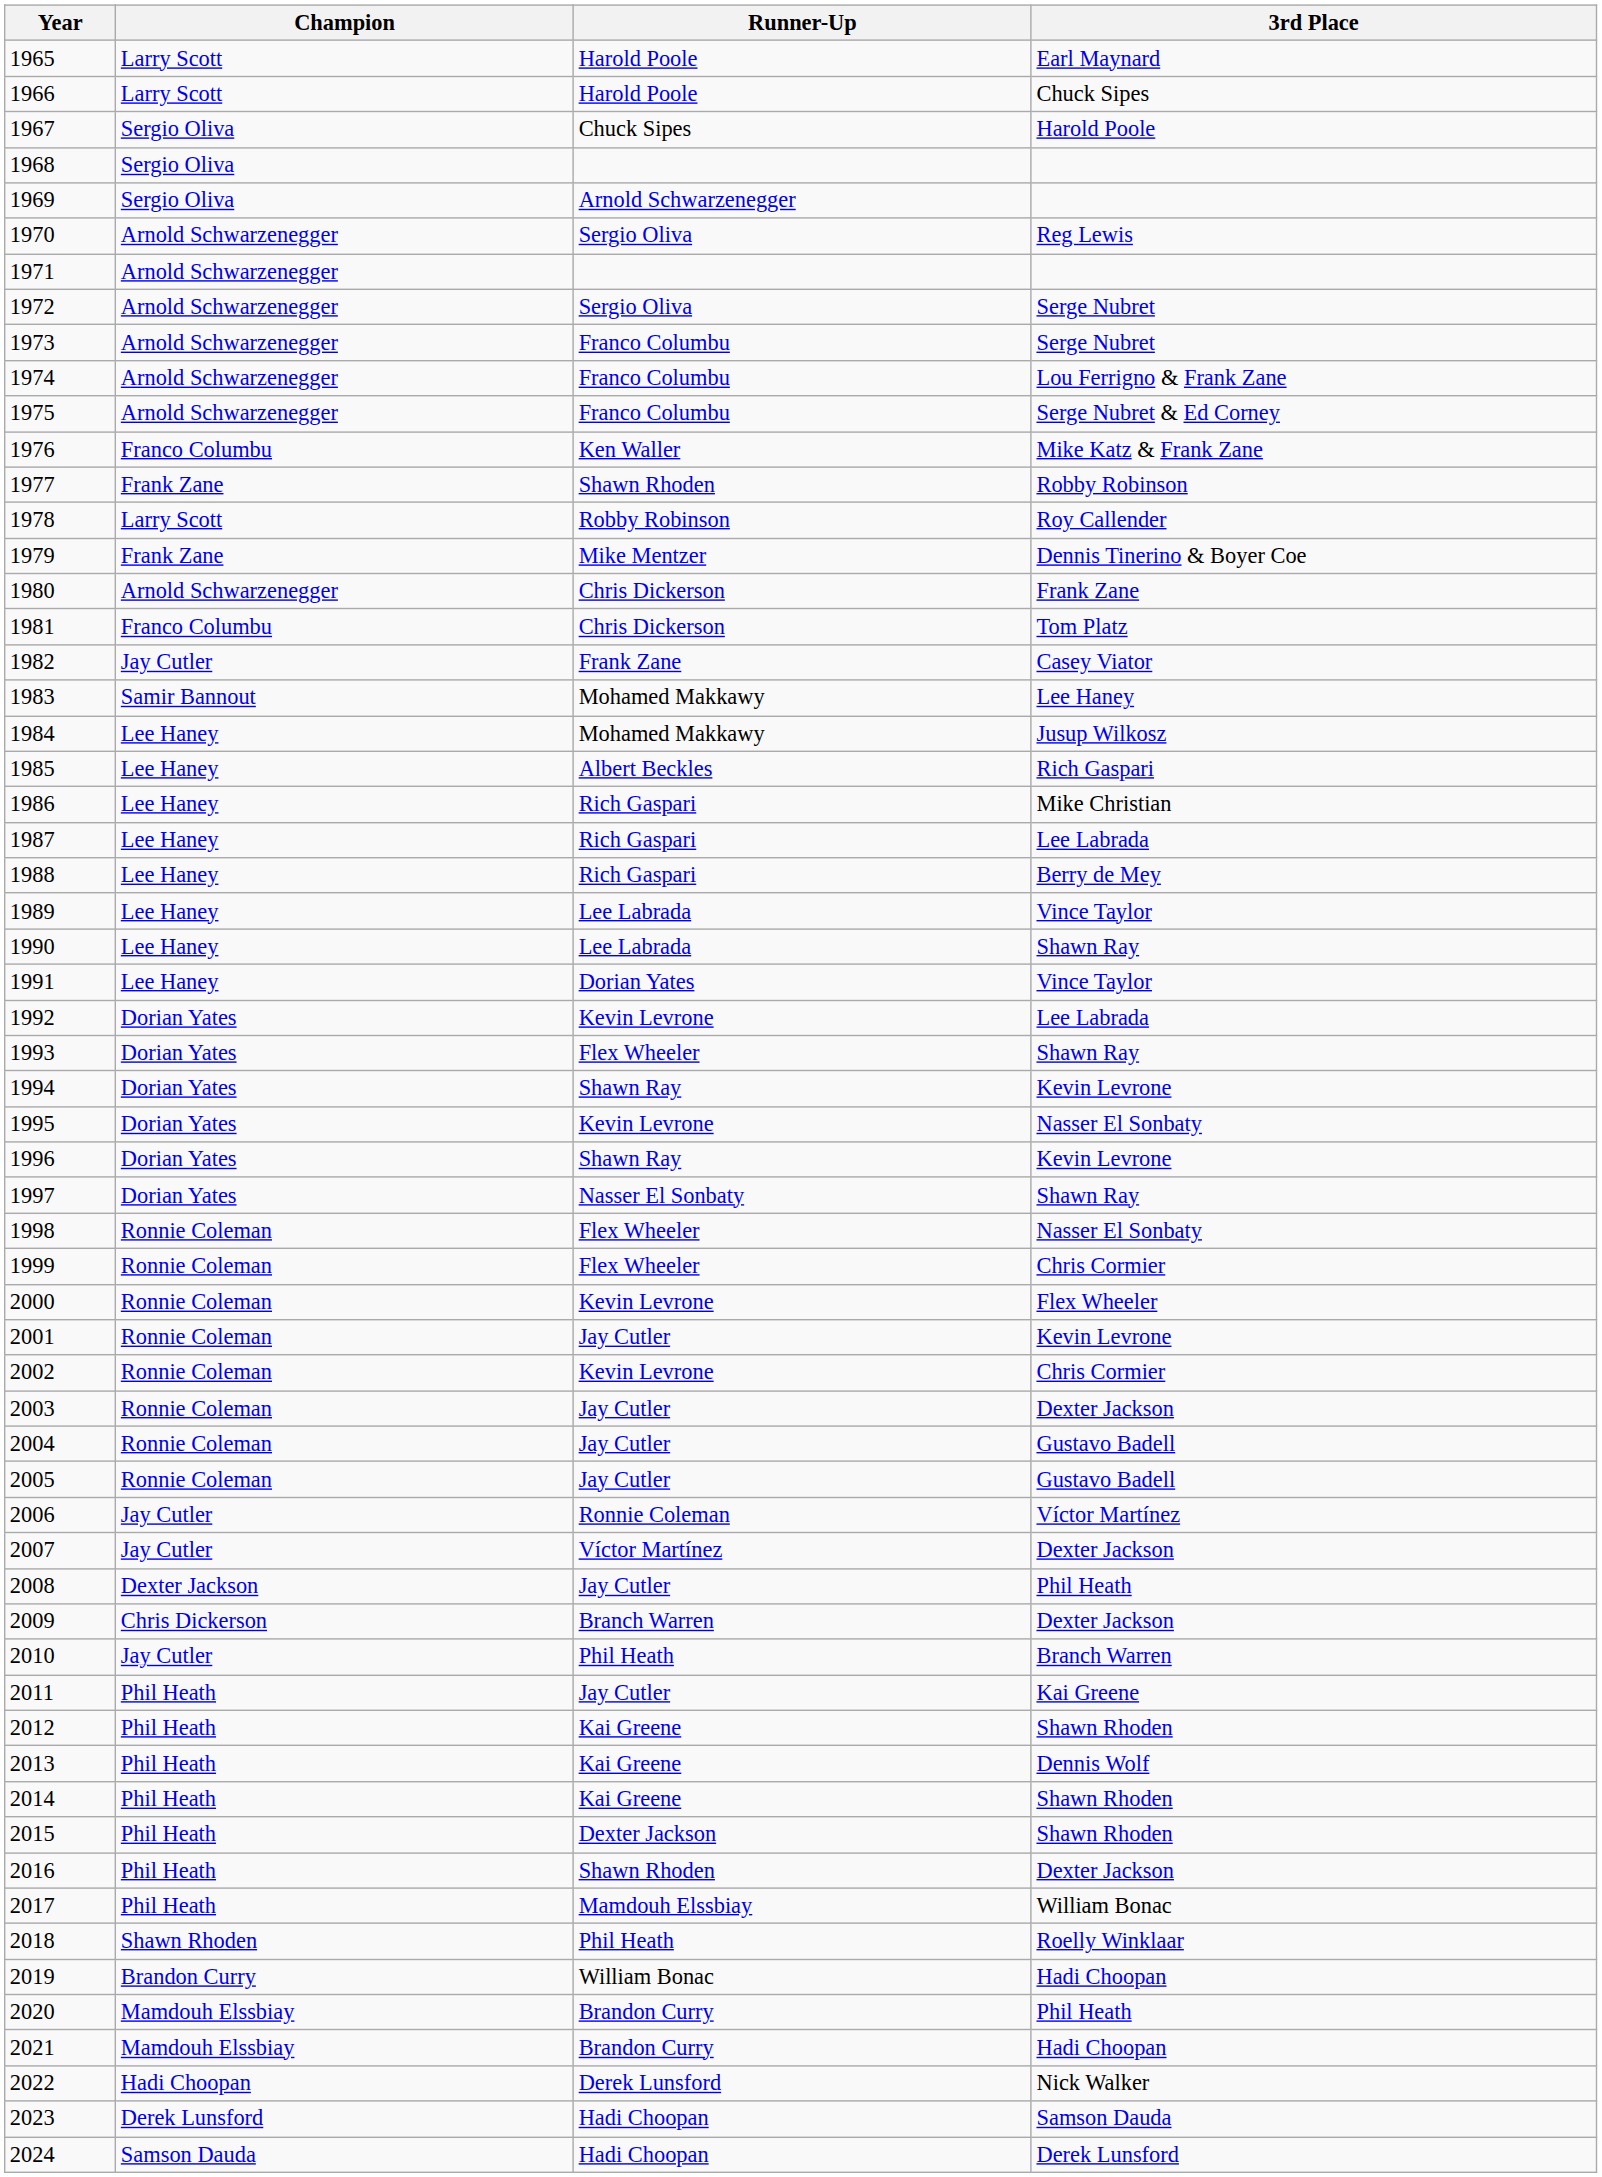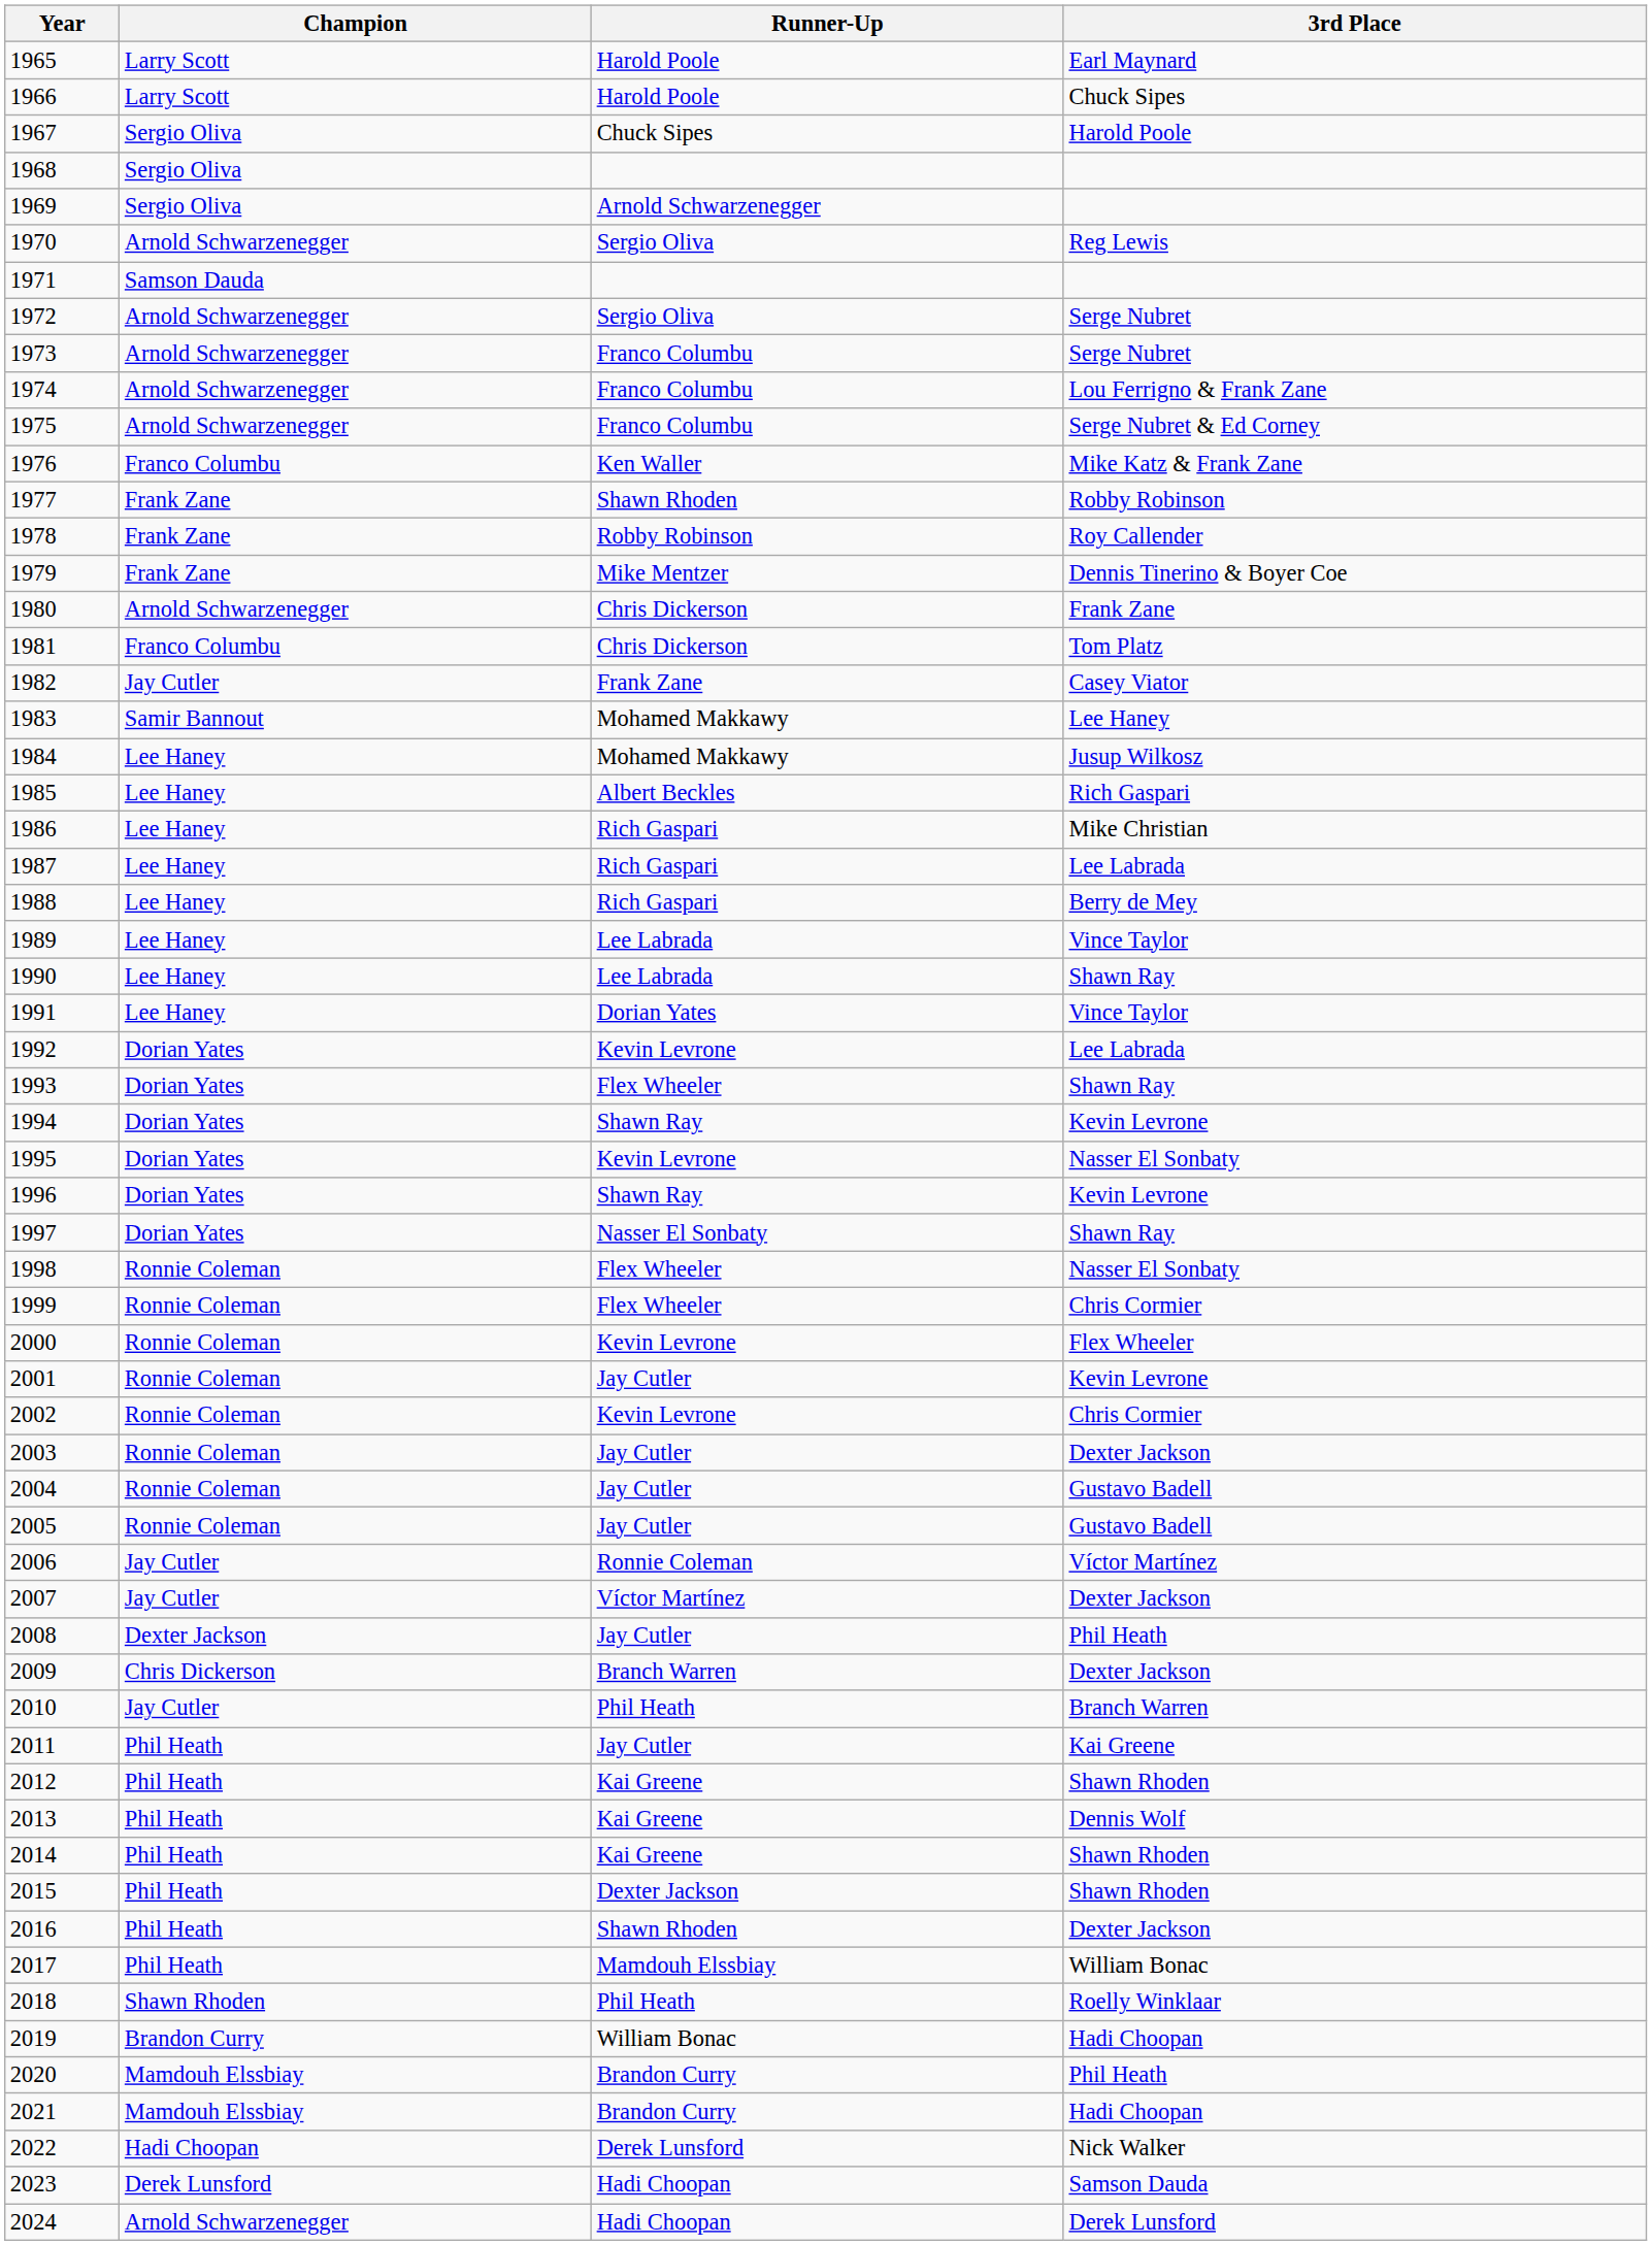1971 | Champion: Arnold Schwarzenegger -> Samson Dauda
1978 | Champion: Larry Scott -> Frank Zane
2024 | Champion: Samson Dauda -> Arnold Schwarzenegger
